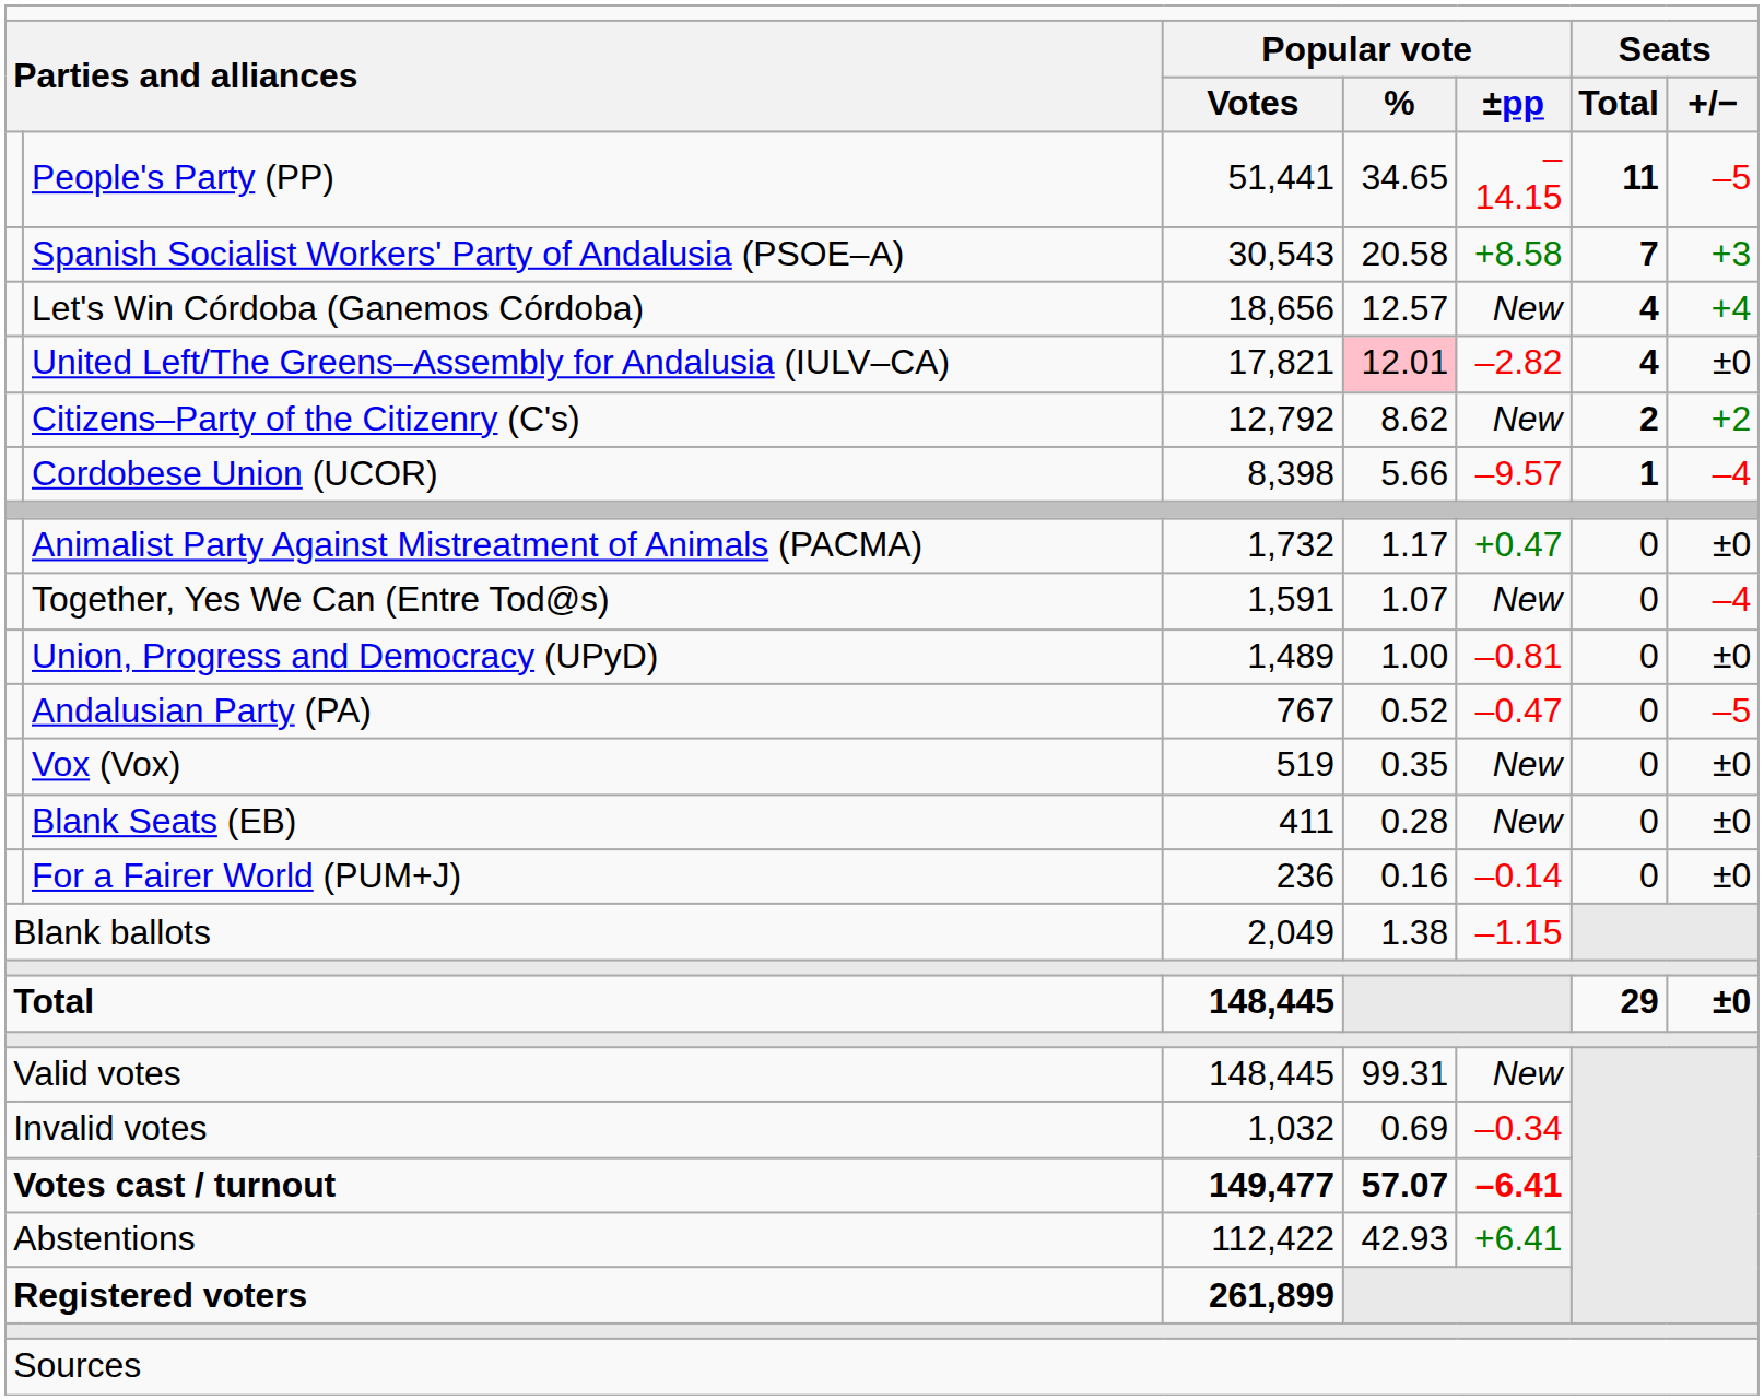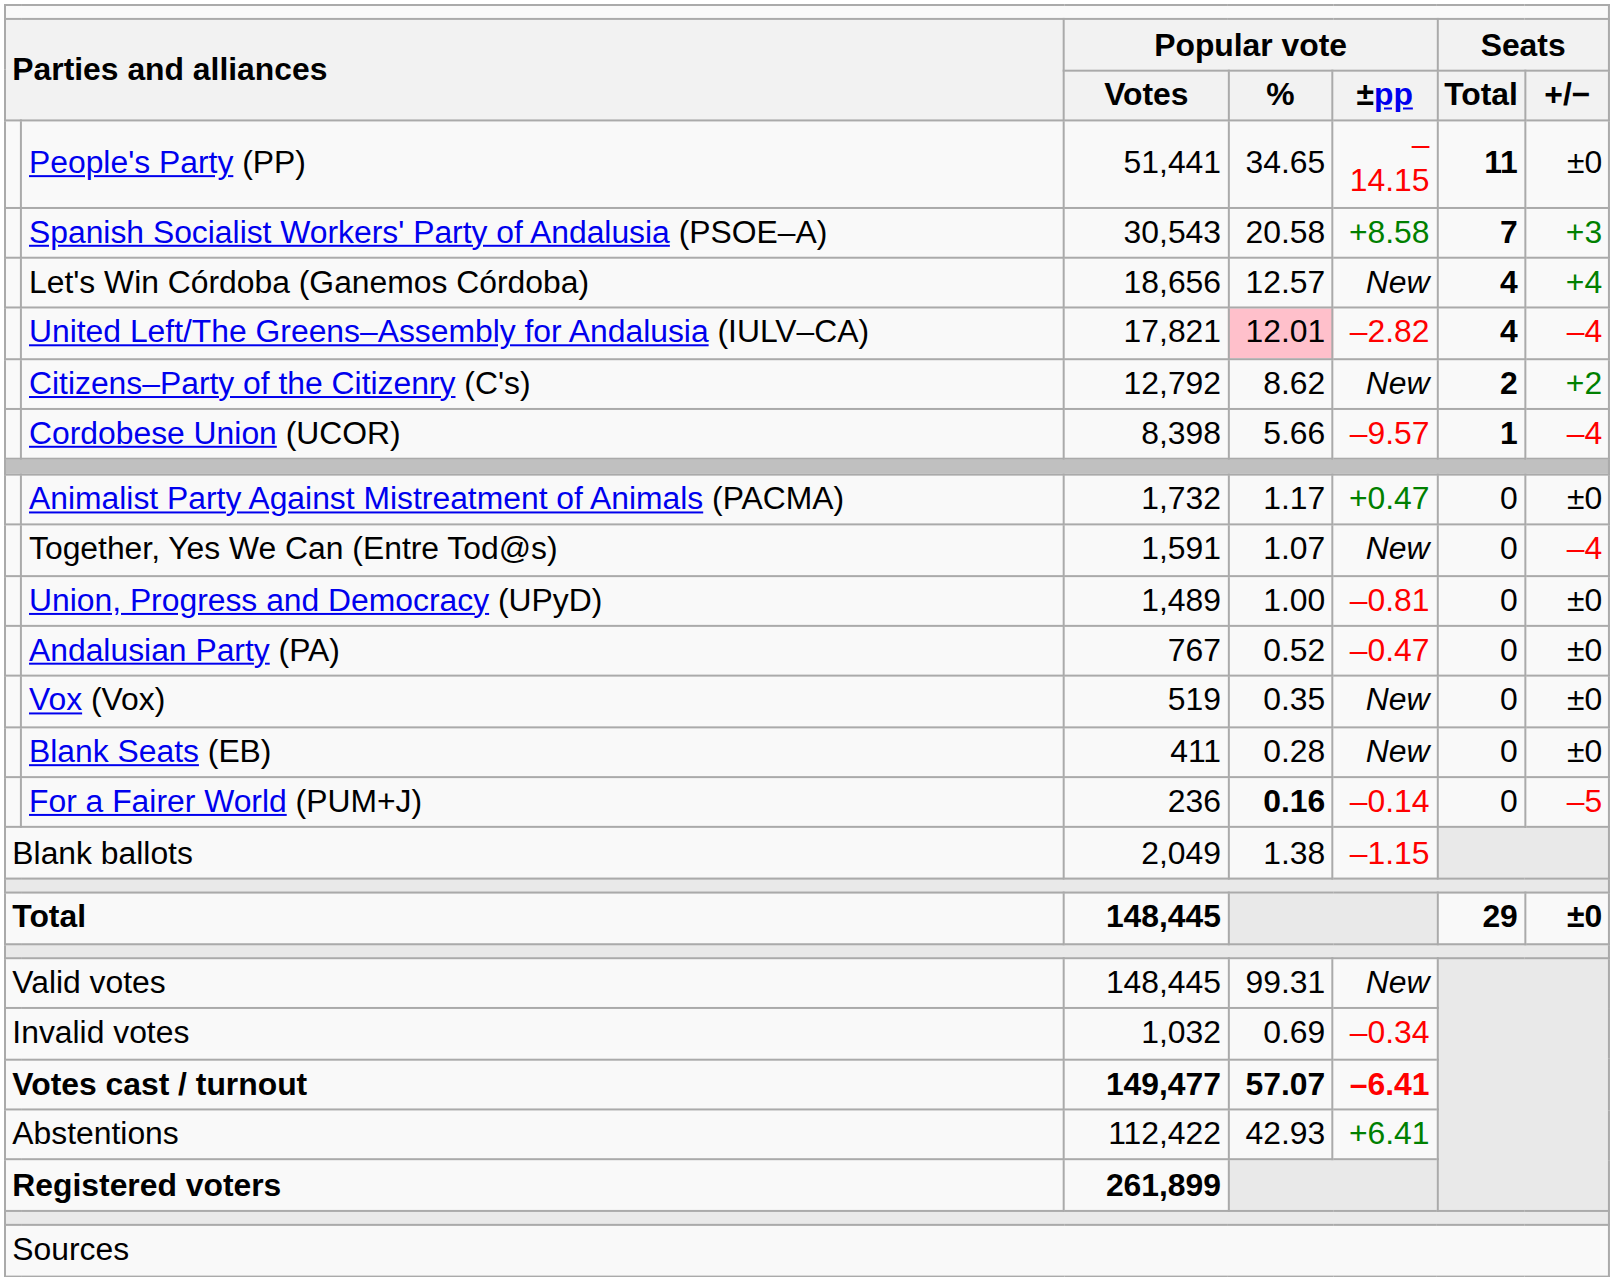People's Party (PP) | column 7: –5 -> ±0
United Left/The Greens–Assembly for Andalusia (IULV–CA) | column 7: ±0 -> –4
Andalusian Party (PA) | column 7: –5 -> ±0
For a Fairer World (PUM+J) | column 4: normal -> bold
For a Fairer World (PUM+J) | column 7: ±0 -> –5
